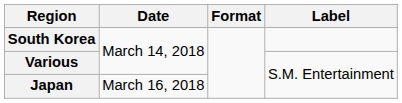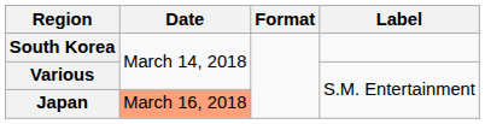Japan | Date: no background -> lightsalmon background
